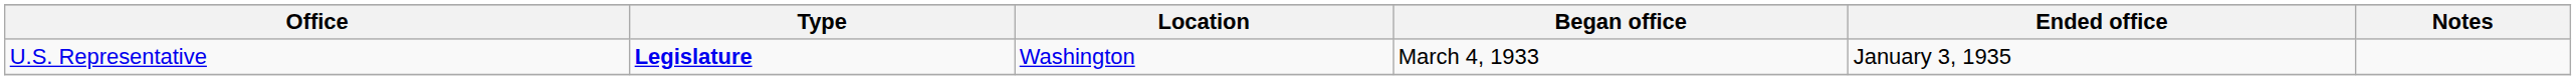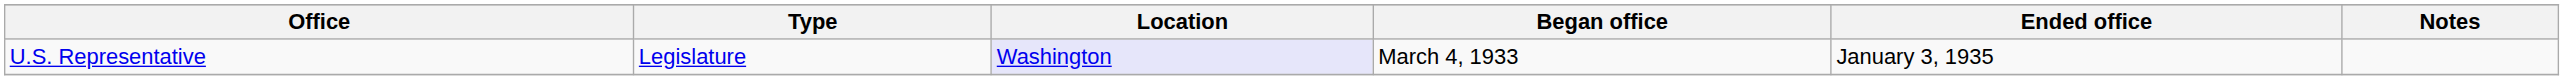U.S. Representative | Type: bold -> normal
U.S. Representative | Location: no background -> lavender background
